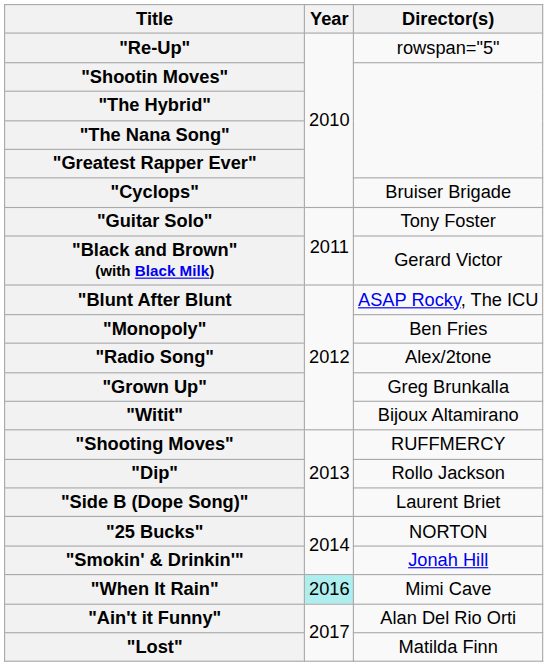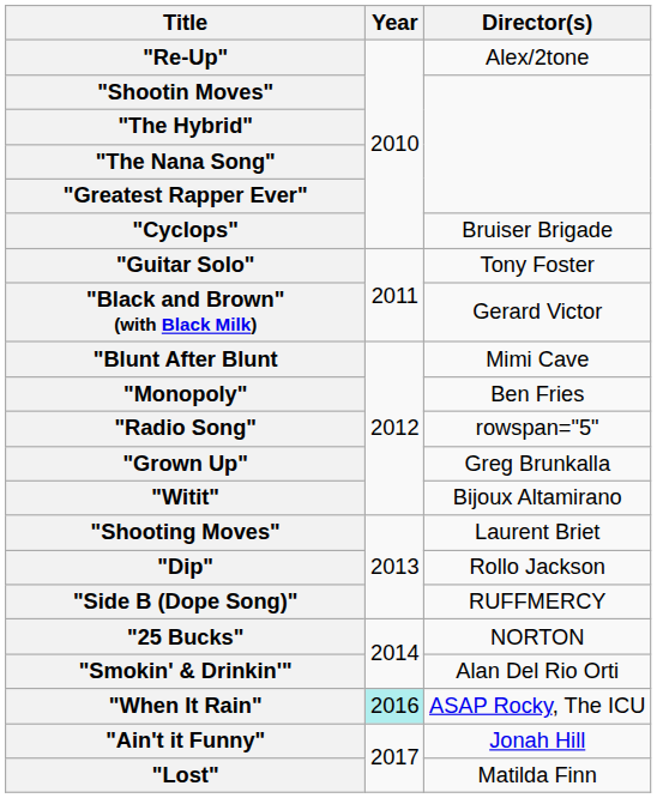"Re-Up" | Director(s): rowspan="5" -> Alex/2tone
"Blunt After Blunt | Director(s): ASAP Rocky, The ICU -> Mimi Cave
"Radio Song" | Director(s): Alex/2tone -> rowspan="5"
"Shooting Moves" | Director(s): RUFFMERCY -> Laurent Briet
"Side B (Dope Song)" | Director(s): Laurent Briet -> RUFFMERCY
"Smokin' & Drinkin'" | Director(s): Jonah Hill -> Alan Del Rio Orti
"When It Rain" | Director(s): Mimi Cave -> ASAP Rocky, The ICU
"Ain't it Funny" | Director(s): Alan Del Rio Orti -> Jonah Hill
